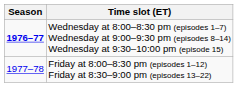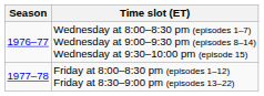row 2 | Season: bold -> normal
